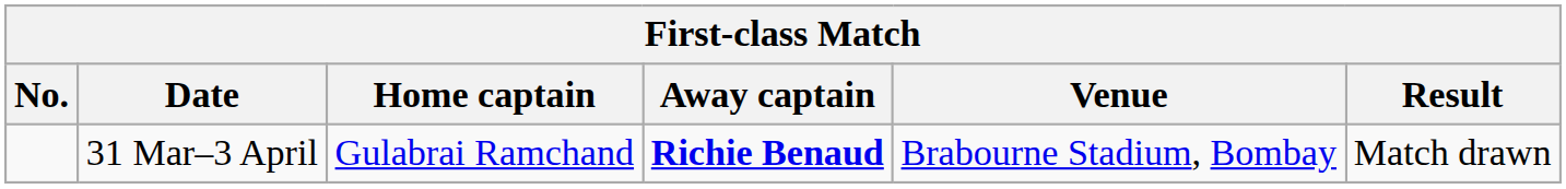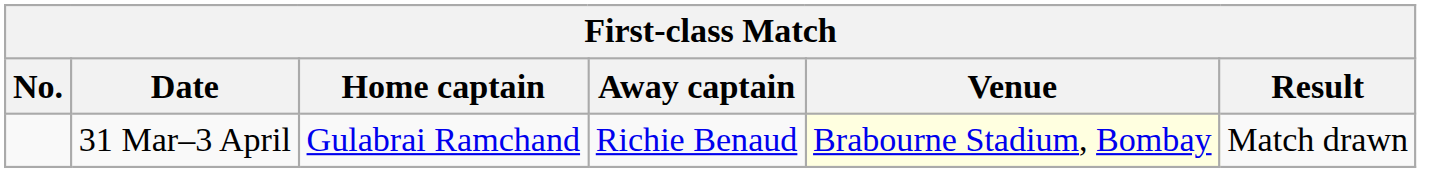31 Mar–3 April | Away captain: bold -> normal
31 Mar–3 April | Venue: no background -> lightyellow background
